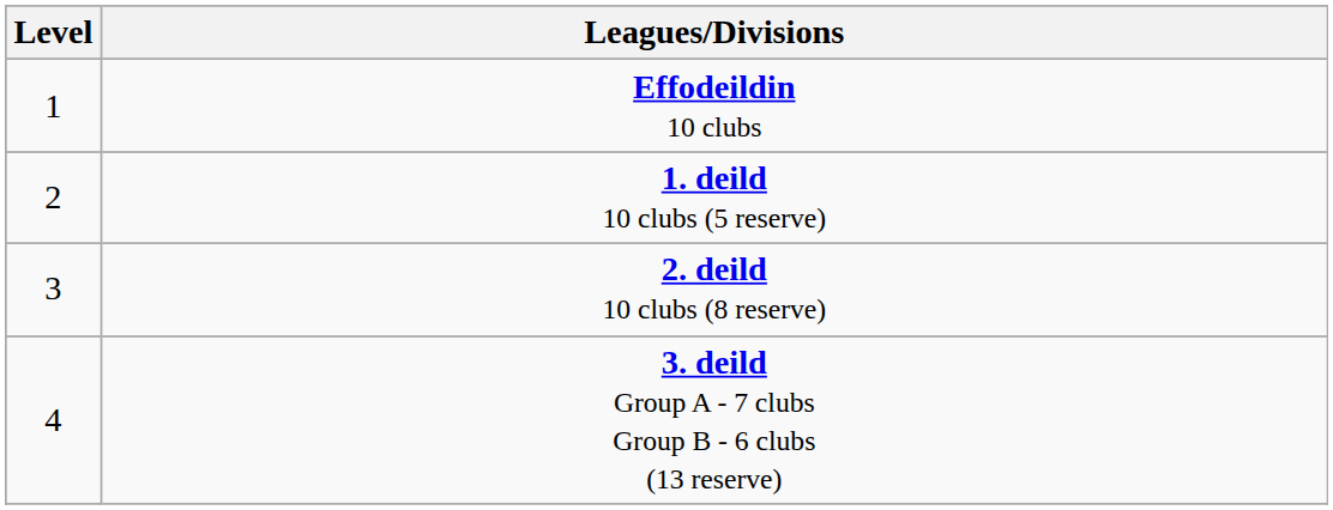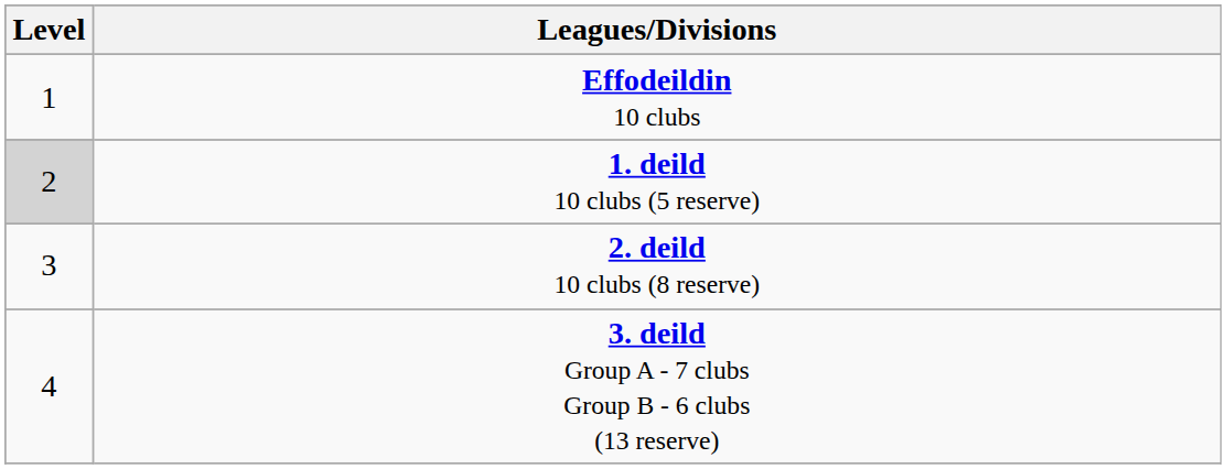1. deild 10 clubs (5 reserve) | Level: no background -> lightgrey background
